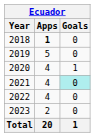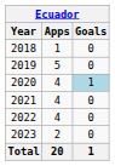2018 | Apps: bold -> normal
2020 | Goals: no background -> lightblue background
2021 | Goals: paleturquoise background -> no background
